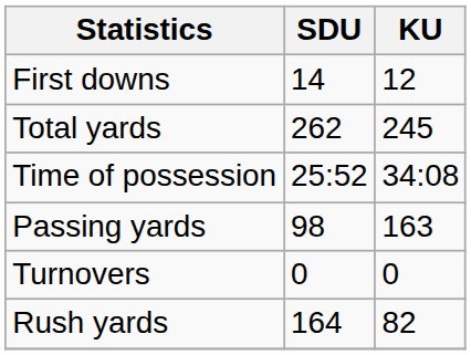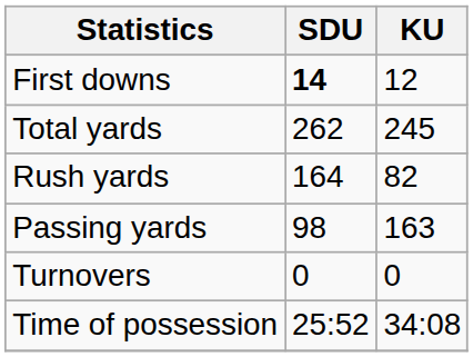First downs | SDU: normal -> bold
rows swapped: Rush yards <-> Time of possession
